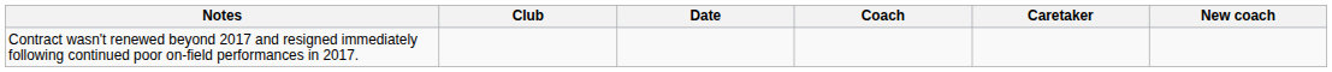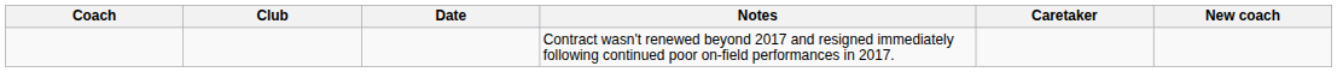columns swapped: Coach <-> Notes
